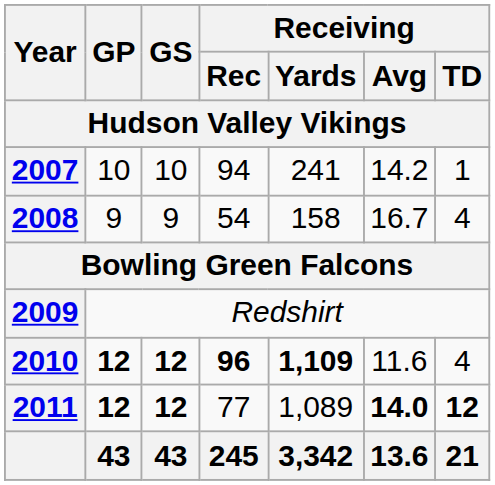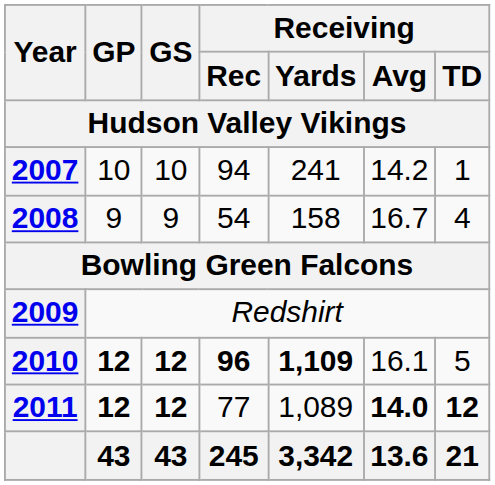2010 | Receiving / Avg: 11.6 -> 16.1
2010 | Receiving / TD: 4 -> 5
